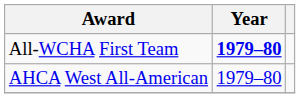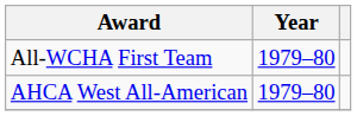row 2 | Year: bold -> normal
